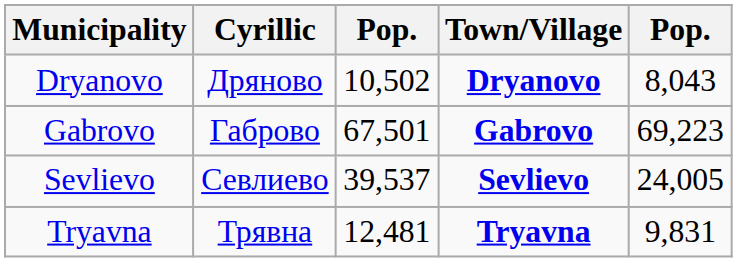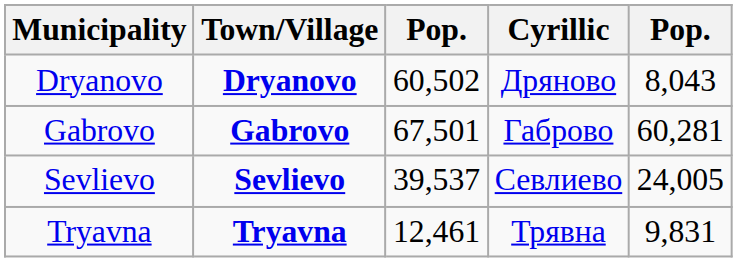columns swapped: Cyrillic <-> Town/Village
row 2 | column 3: 10,502 -> 60,502
row 3 | column 5: 69,223 -> 60,281
row 5 | column 3: 12,481 -> 12,461
